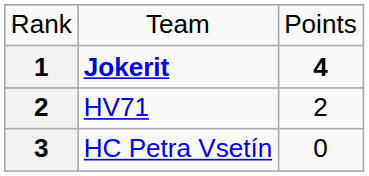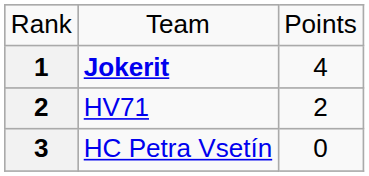Jokerit | column 3: bold -> normal
